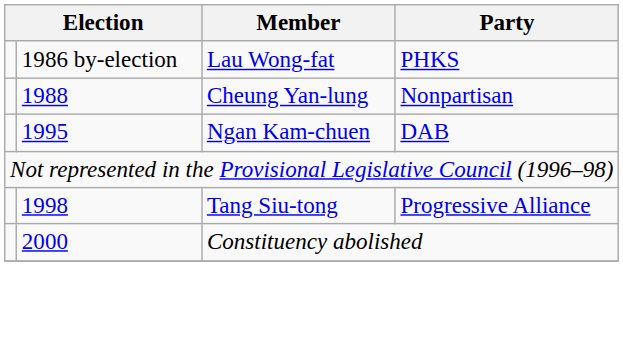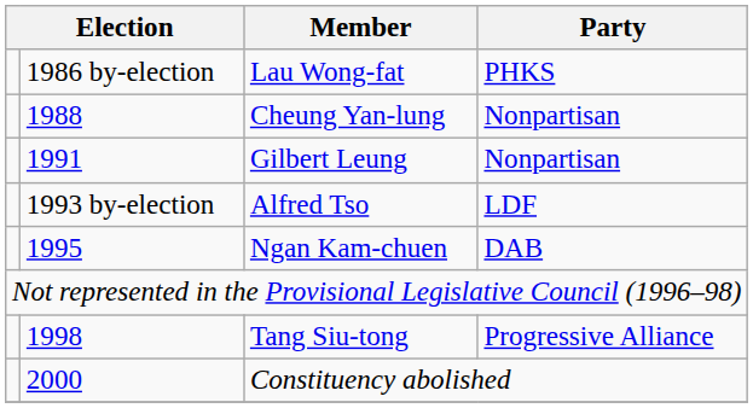+ row: 1991 | Gilbert Leung | Nonpartisan
+ row: 1993 by-election | Alfred Tso | LDF
